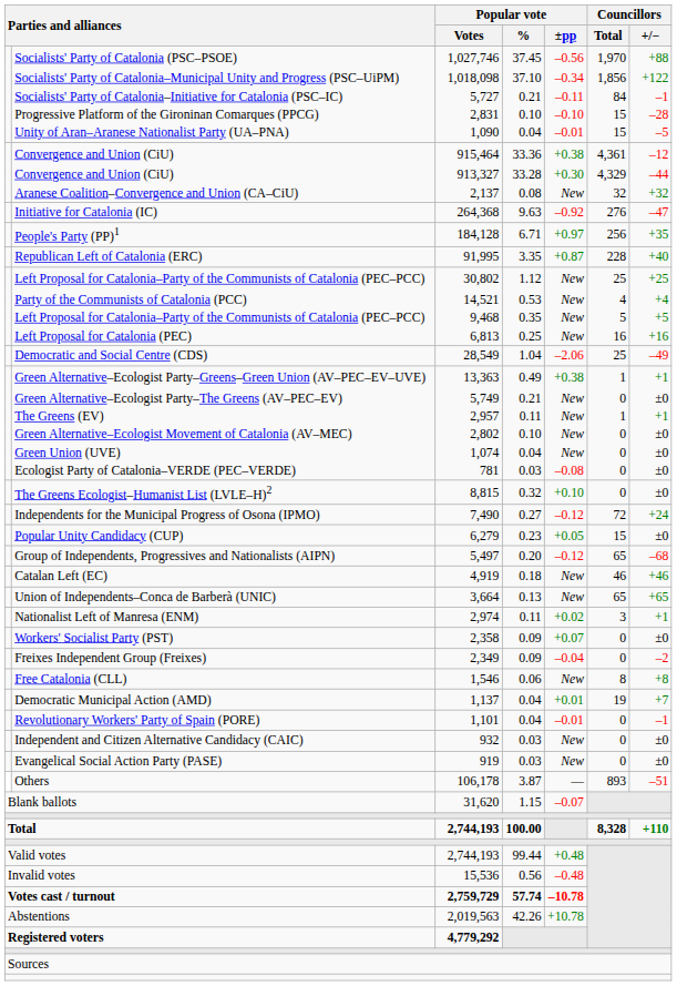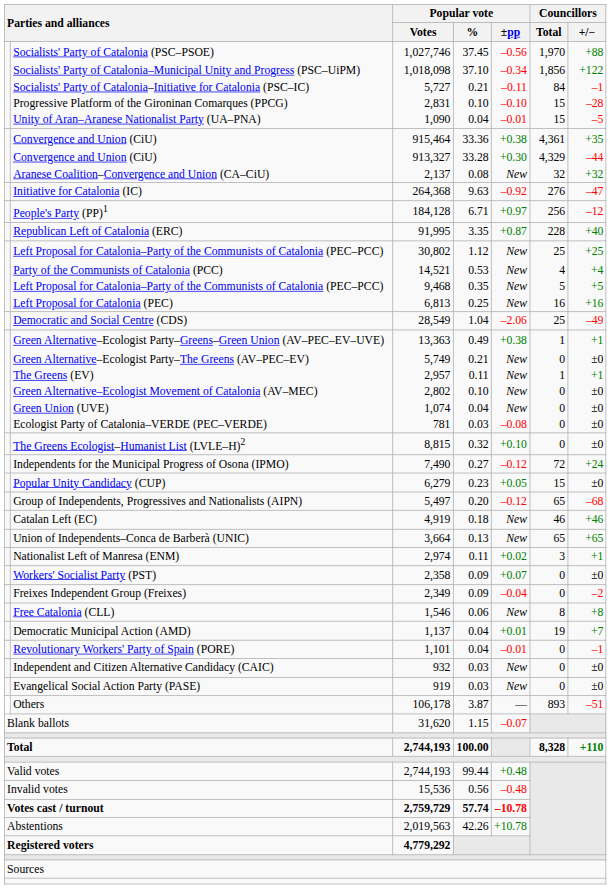915,464 | Councillors / +/−: –12 -> +35
184,128 | Councillors / +/−: +35 -> –12
